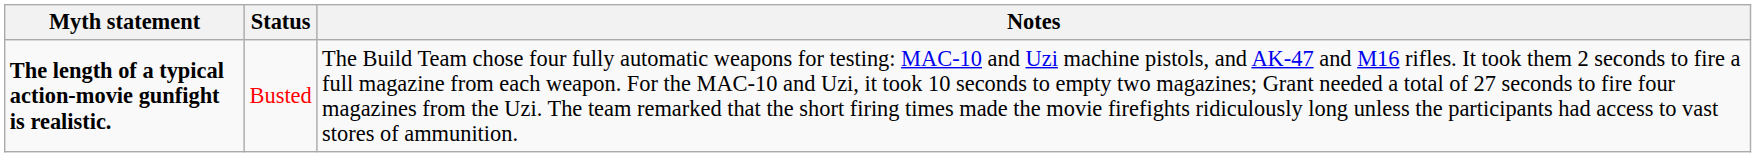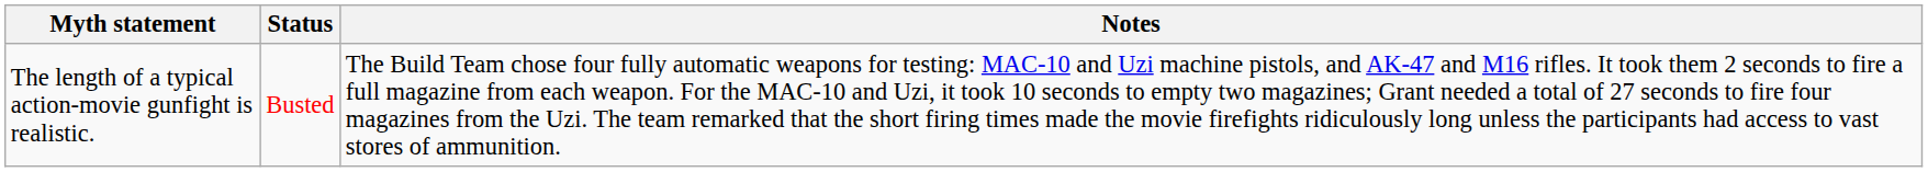row 2 | Myth statement: bold -> normal
